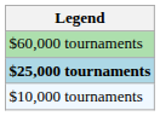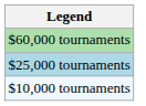row 3 | column 1: bold -> normal
